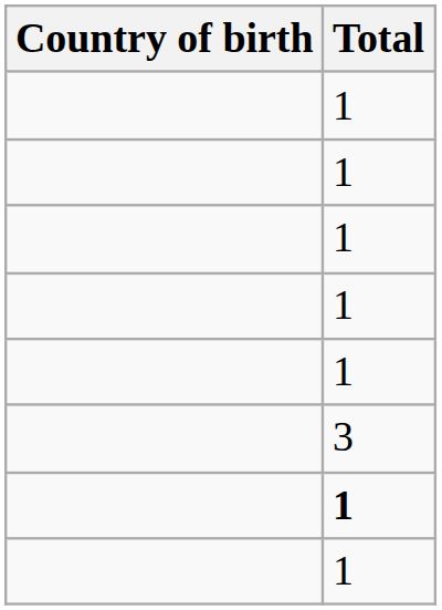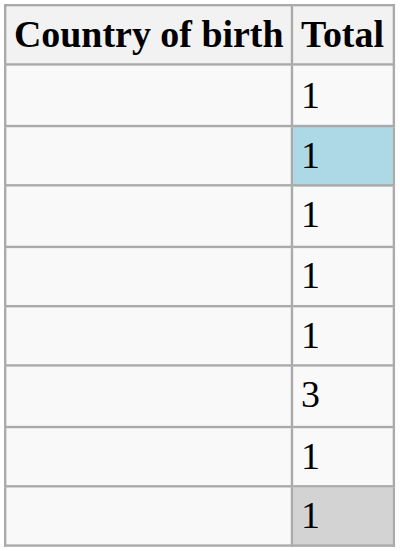row 3 | Total: no background -> lightblue background
row 8 | Total: bold -> normal
row 9 | Total: no background -> lightgrey background
